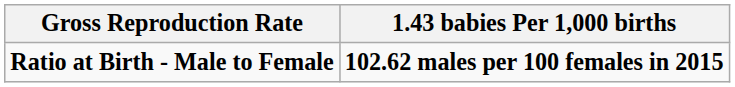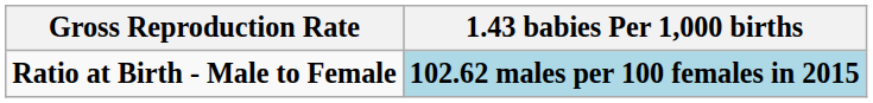Ratio at Birth - Male to Female | 1.43 babies Per 1,000 births: no background -> lightblue background
